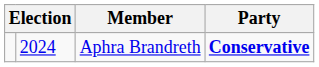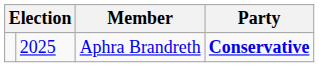Aphra Brandreth | column 2: 2024 -> 2025
